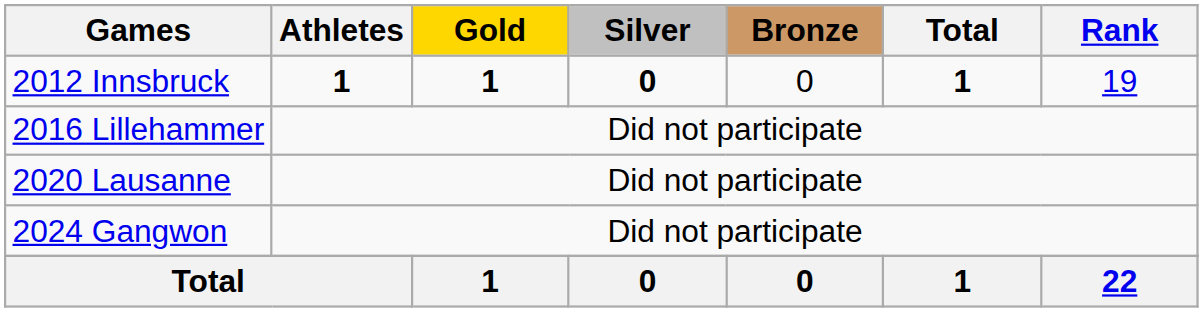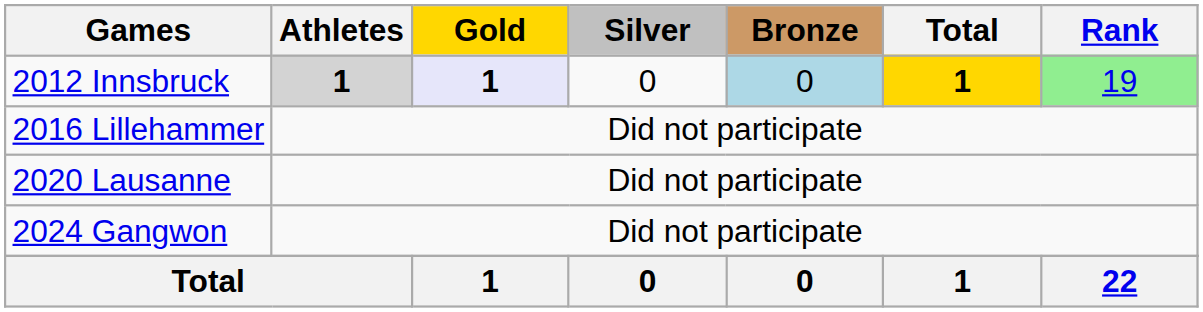2012 Innsbruck | Athletes: no background -> lightgrey background
2012 Innsbruck | Gold: no background -> lavender background
2012 Innsbruck | Silver: bold -> normal
2012 Innsbruck | Bronze: no background -> lightblue background
2012 Innsbruck | Total: no background -> gold background
2012 Innsbruck | Rank: no background -> lightgreen background
